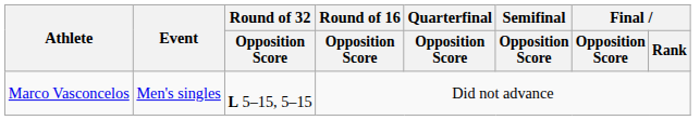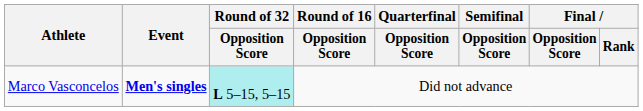Marco Vasconcelos | Event: normal -> bold
Marco Vasconcelos | Round of 32 / Opposition Score: no background -> paleturquoise background
